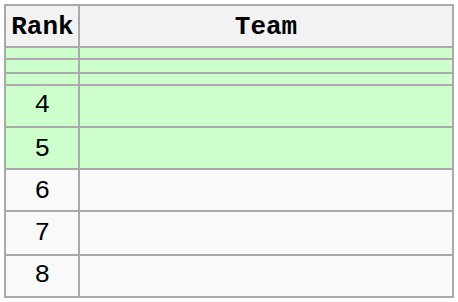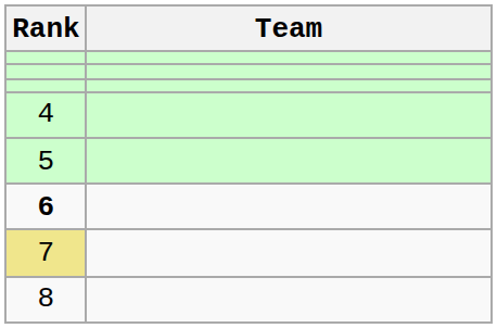row 7 | Rank: normal -> bold
row 8 | Rank: no background -> khaki background
